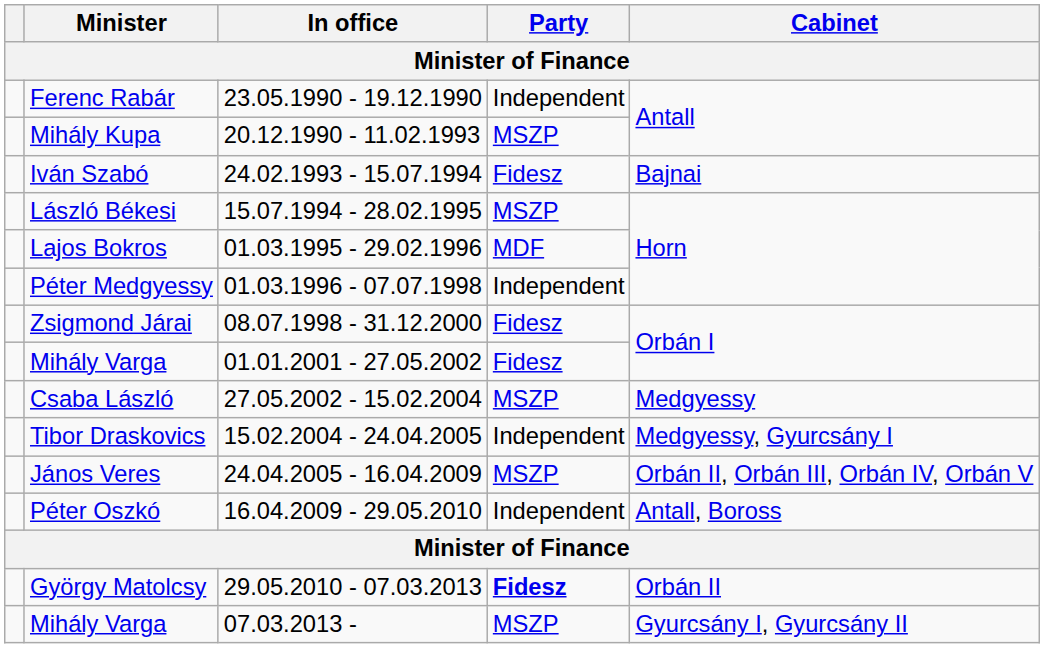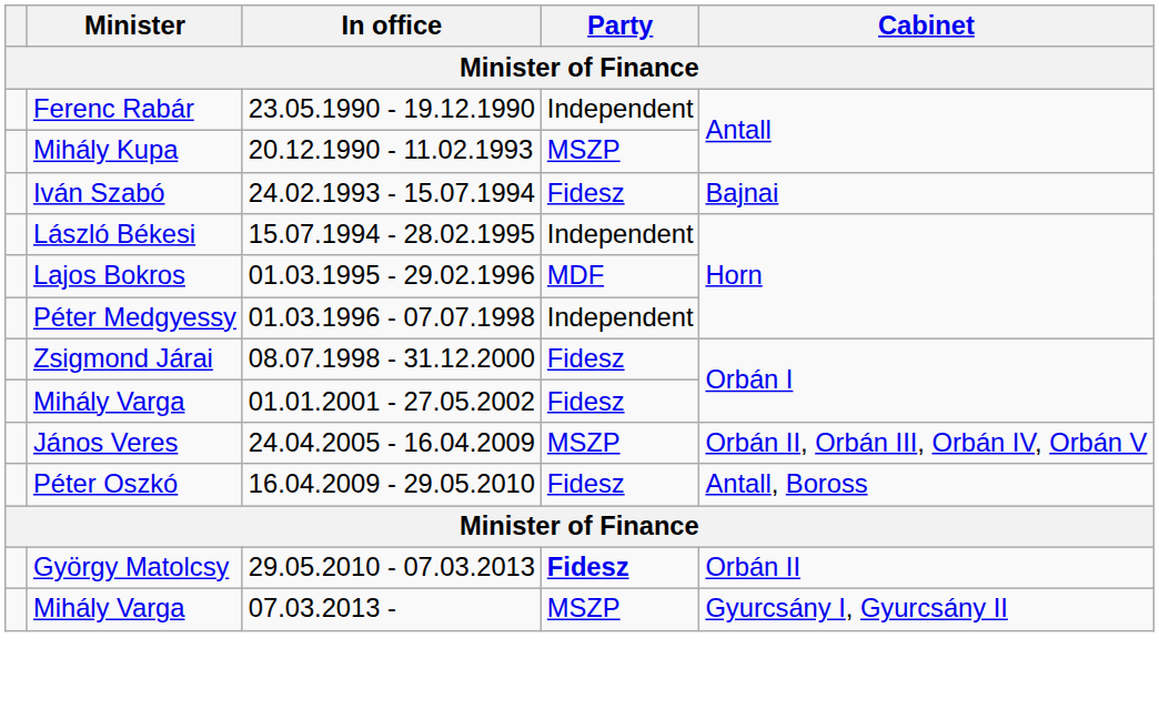László Békesi | Party: MSZP -> Independent
- row: Csaba László | 27.05.2002 - 15.02.2004 | MSZP | Medgyessy
- row: Tibor Draskovics | 15.02.2004 - 24.04.2005 | Independent | Medgyessy, Gyurcsány I
Péter Oszkó | Party: Independent -> Fidesz
